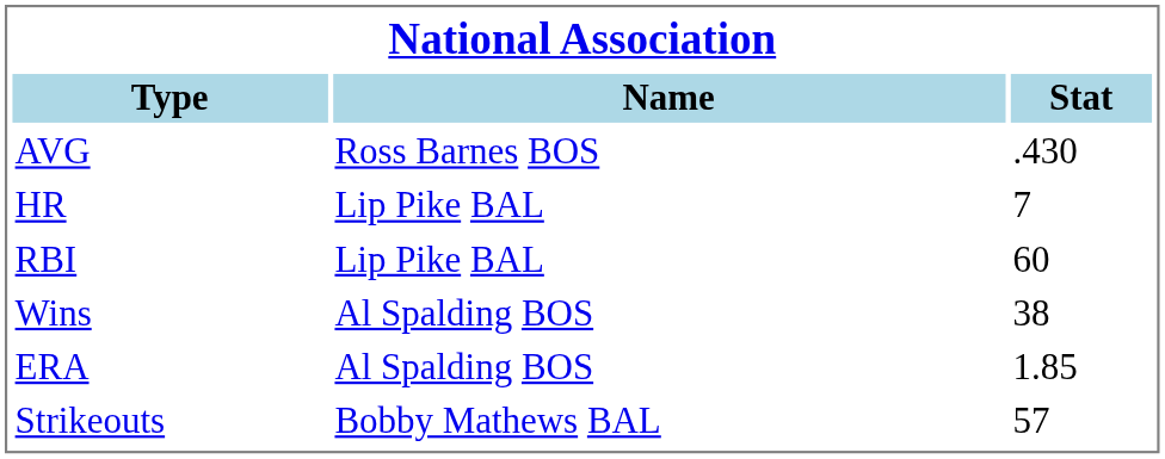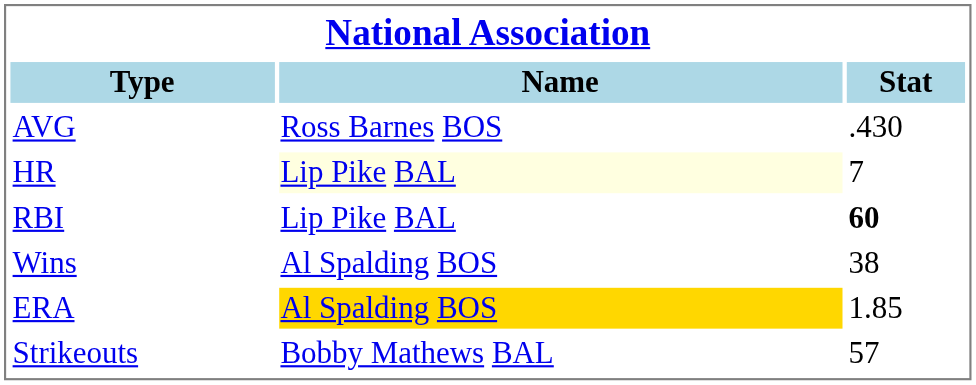HR | Name: no background -> lightyellow background
RBI | Stat: normal -> bold
ERA | Name: no background -> gold background
